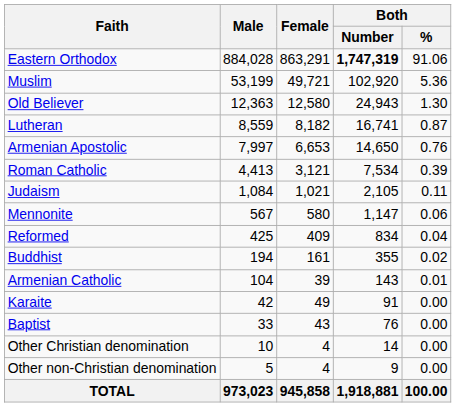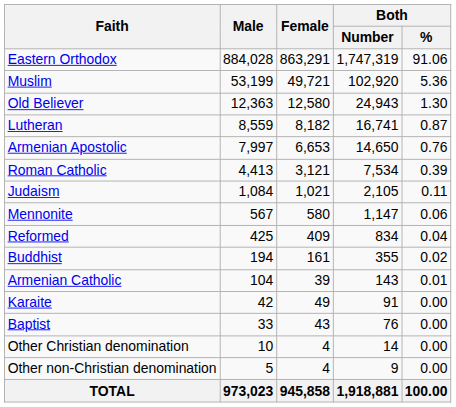Eastern Orthodox | Both / Number: bold -> normal
